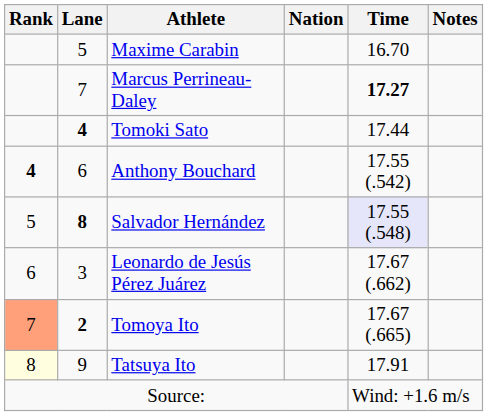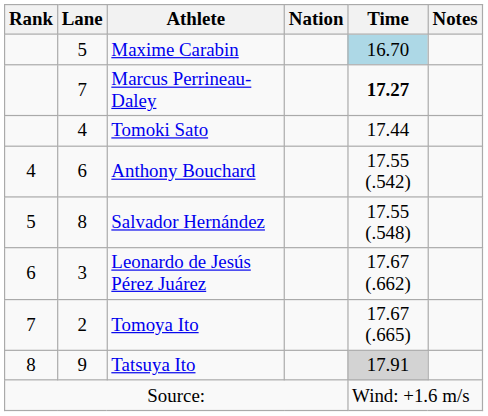Maxime Carabin | Time: no background -> lightblue background
Tomoki Sato | Lane: bold -> normal
Anthony Bouchard | Rank: bold -> normal
Salvador Hernández | Lane: bold -> normal
Salvador Hernández | Time: lavender background -> no background
Tomoya Ito | Rank: lightsalmon background -> no background
Tomoya Ito | Lane: bold -> normal
Tatsuya Ito | Rank: lightyellow background -> no background
Tatsuya Ito | Time: no background -> lightgrey background
